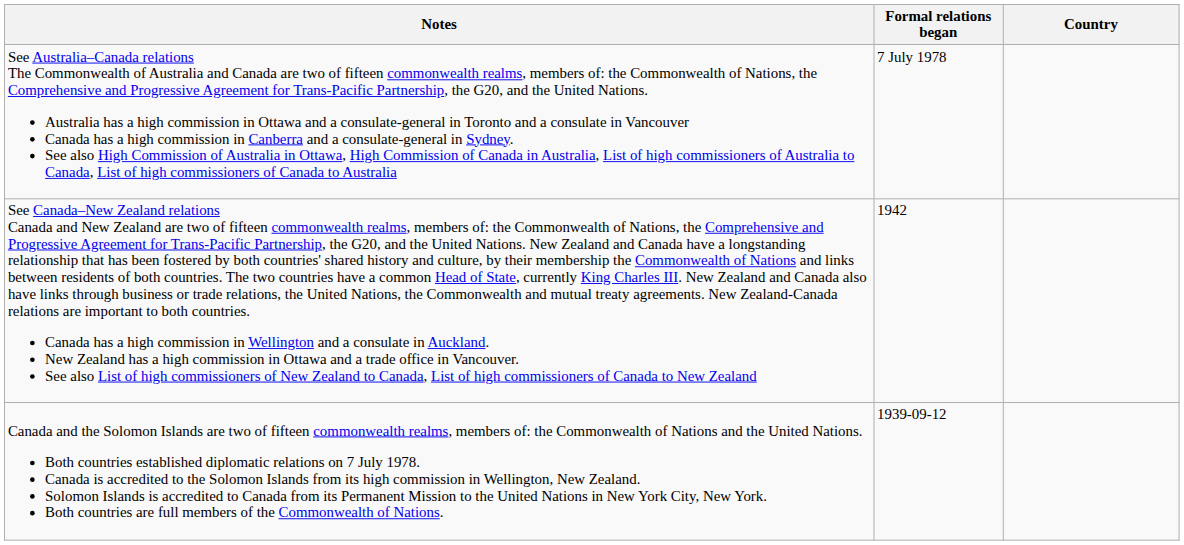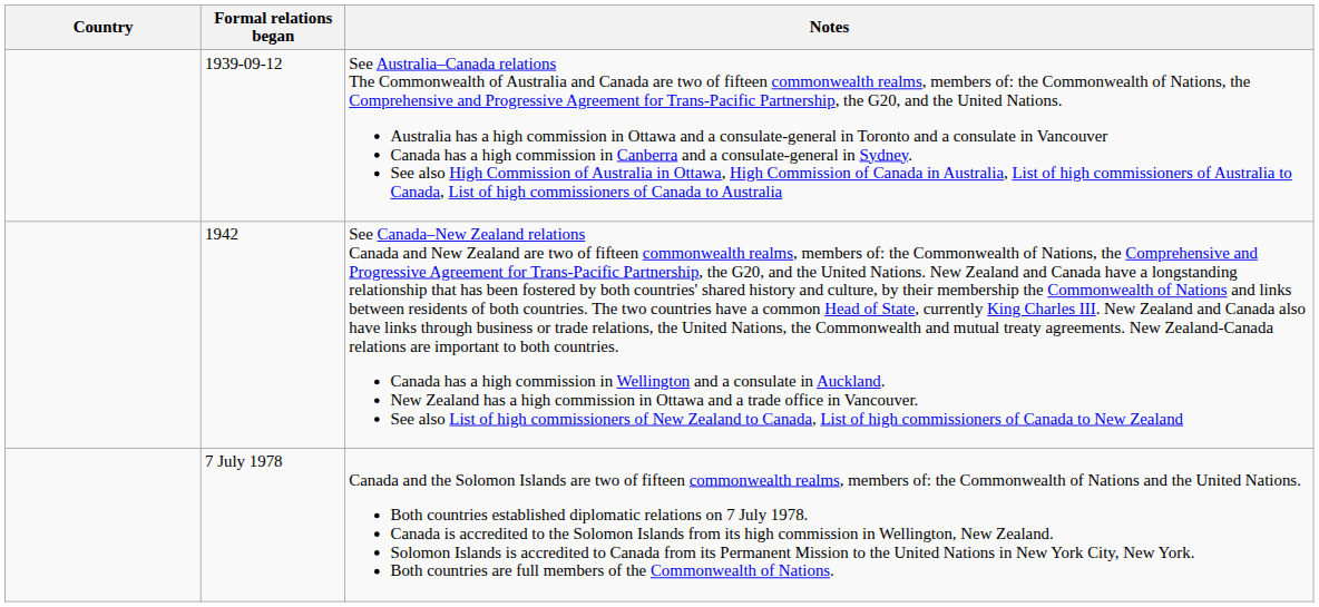columns swapped: Country <-> Notes
row 2 | Formal relations began: 7 July 1978 -> 1939-09-12
row 4 | Formal relations began: 1939-09-12 -> 7 July 1978
